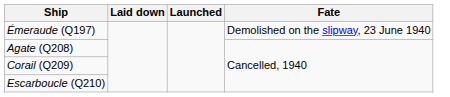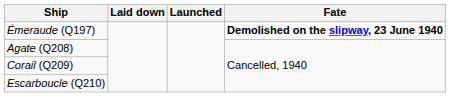Émeraude (Q197) | Fate: normal -> bold
